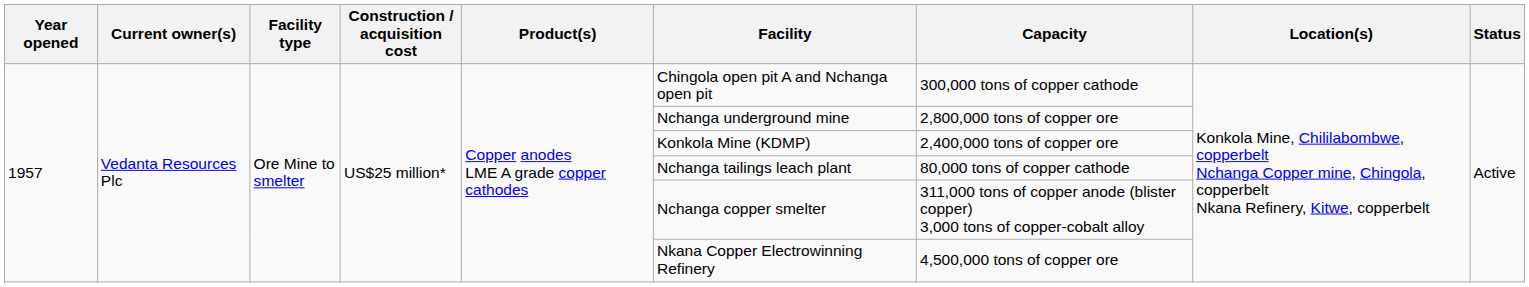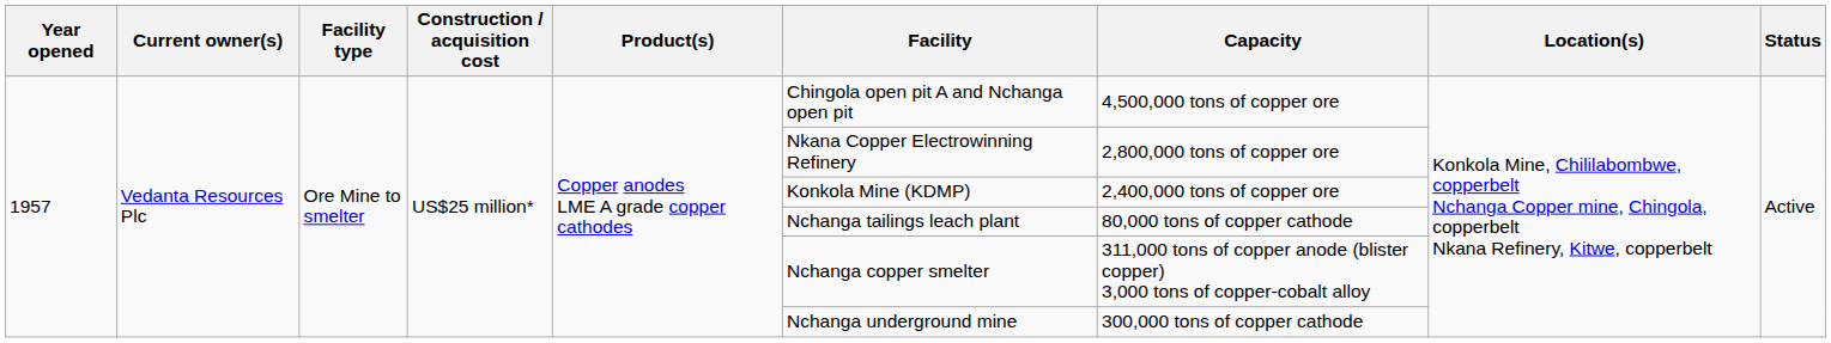row 2 | Capacity: 300,000 tons of copper cathode -> 4,500,000 tons of copper ore
row 3 | Facility: Nchanga underground mine -> Nkana Copper Electrowinning Refinery
row 7 | Facility: Nkana Copper Electrowinning Refinery -> Nchanga underground mine
row 7 | Capacity: 4,500,000 tons of copper ore -> 300,000 tons of copper cathode
